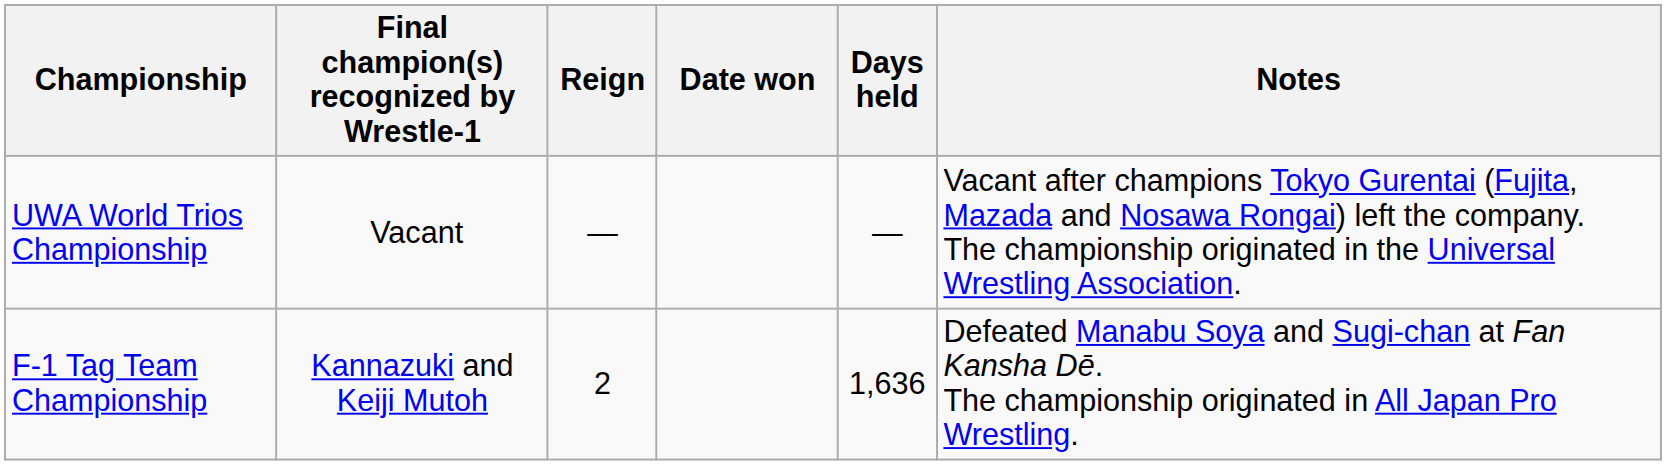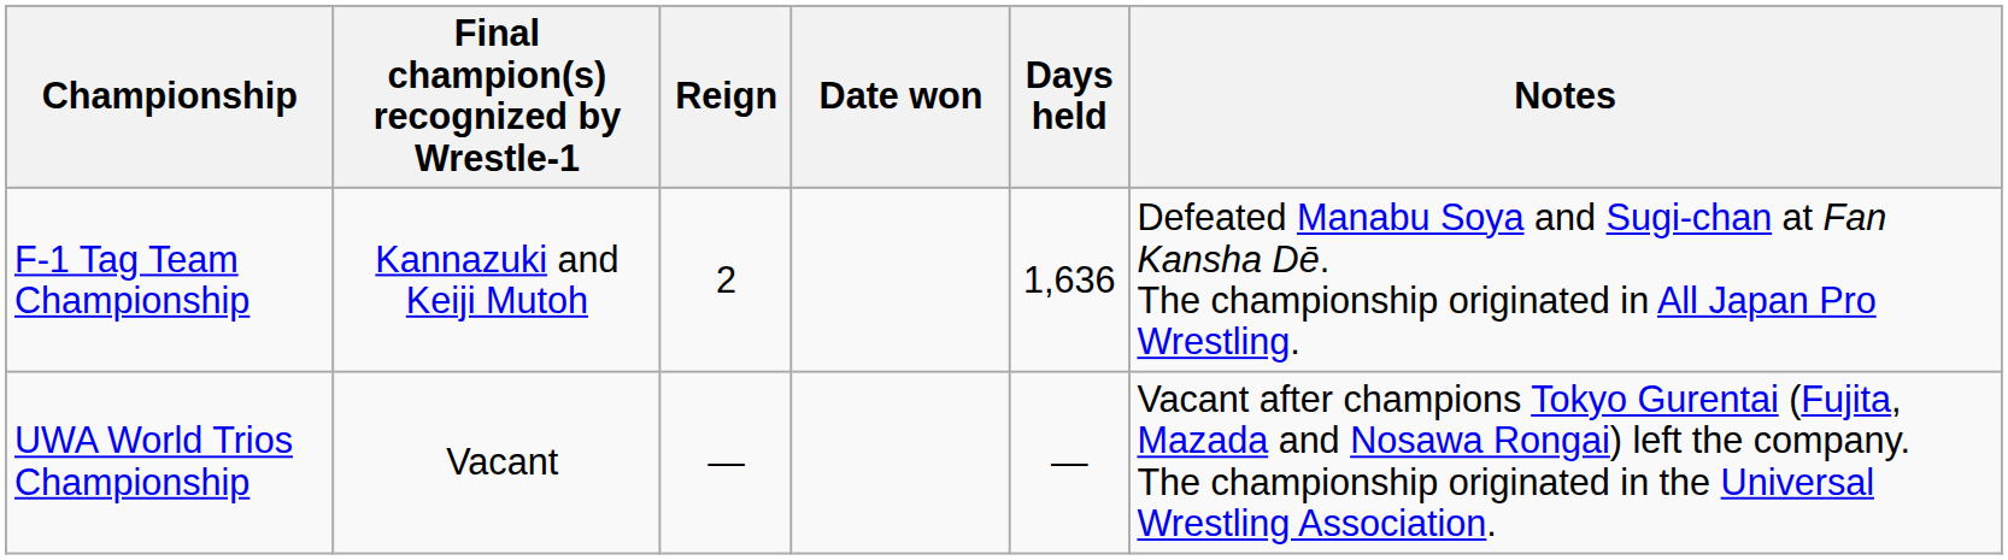rows swapped: UWA World Trios Championship <-> F-1 Tag Team Championship
